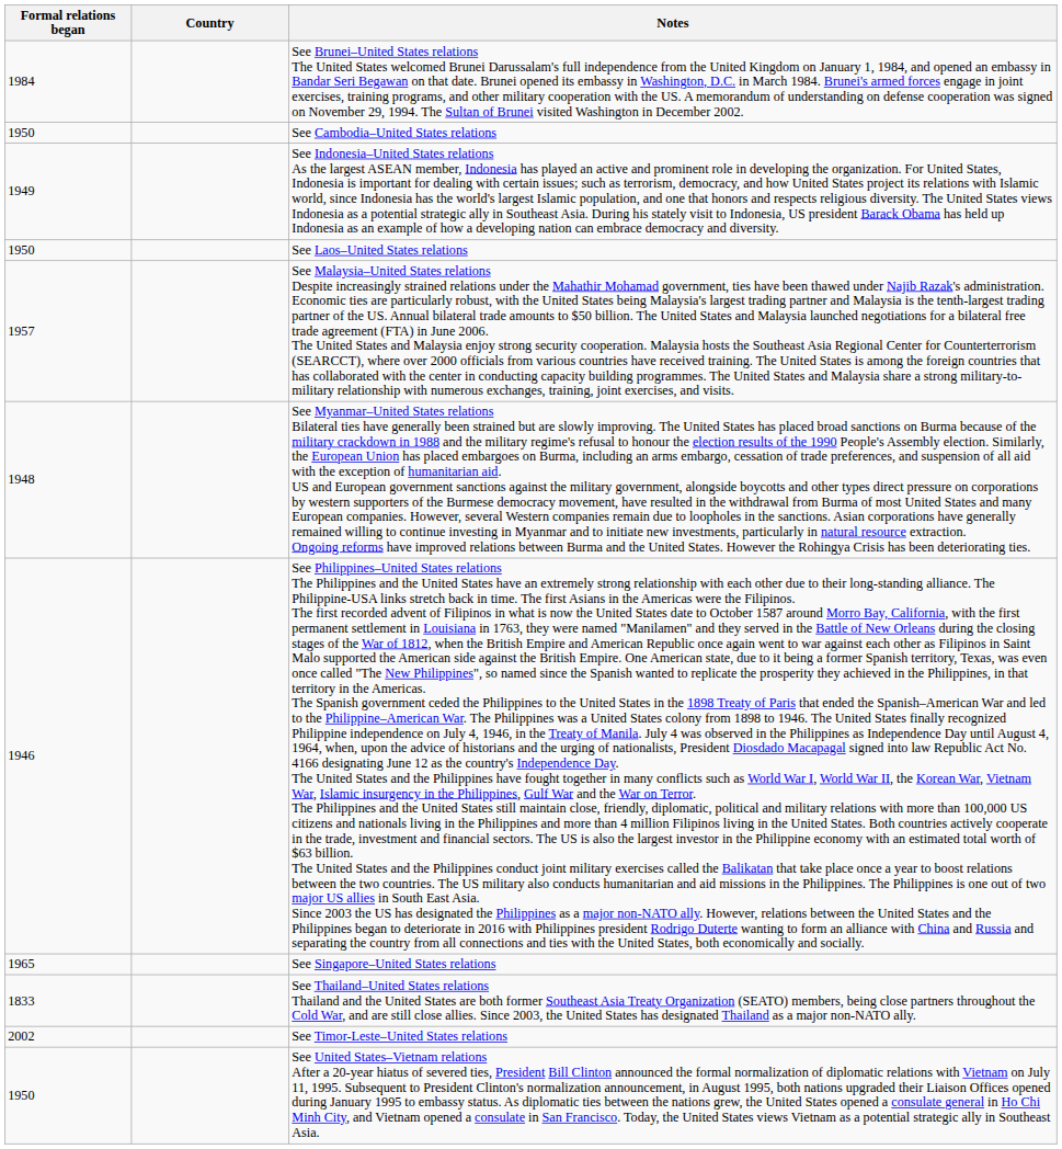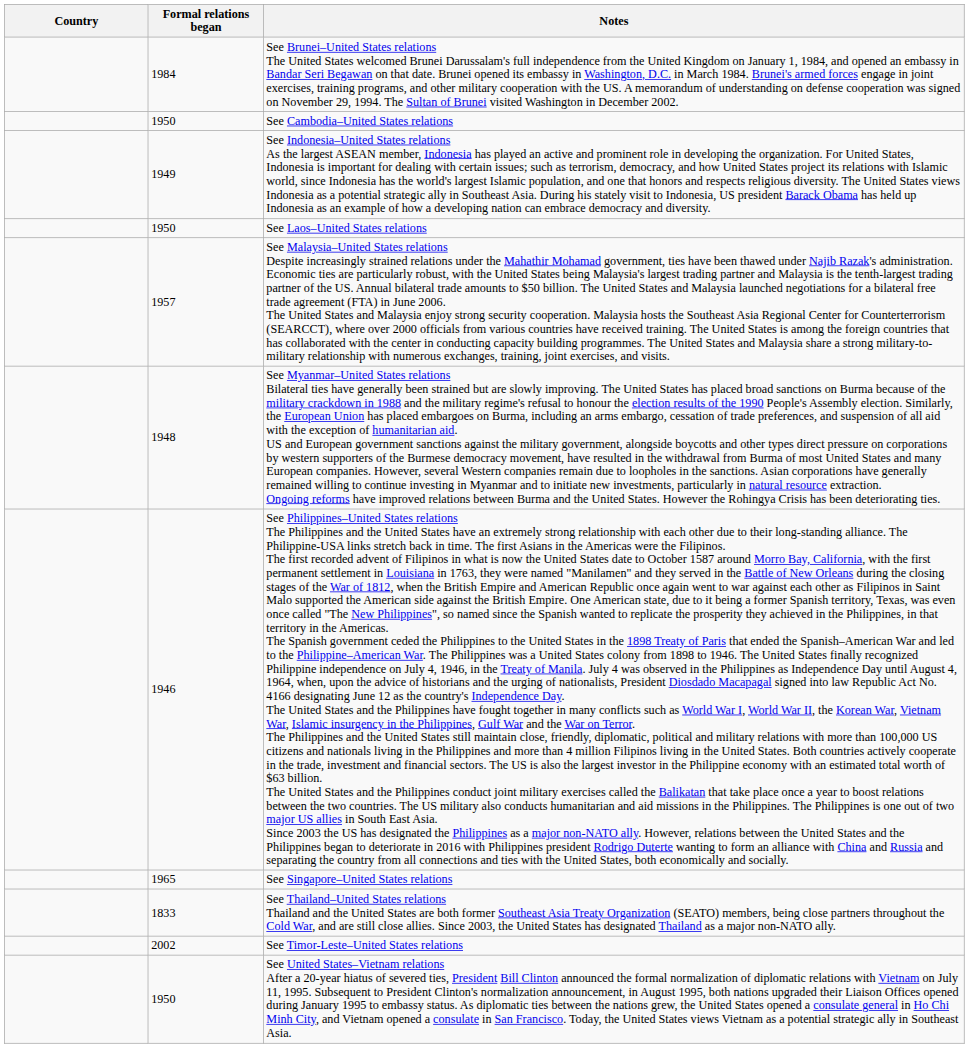columns swapped: Country <-> Formal relations began
